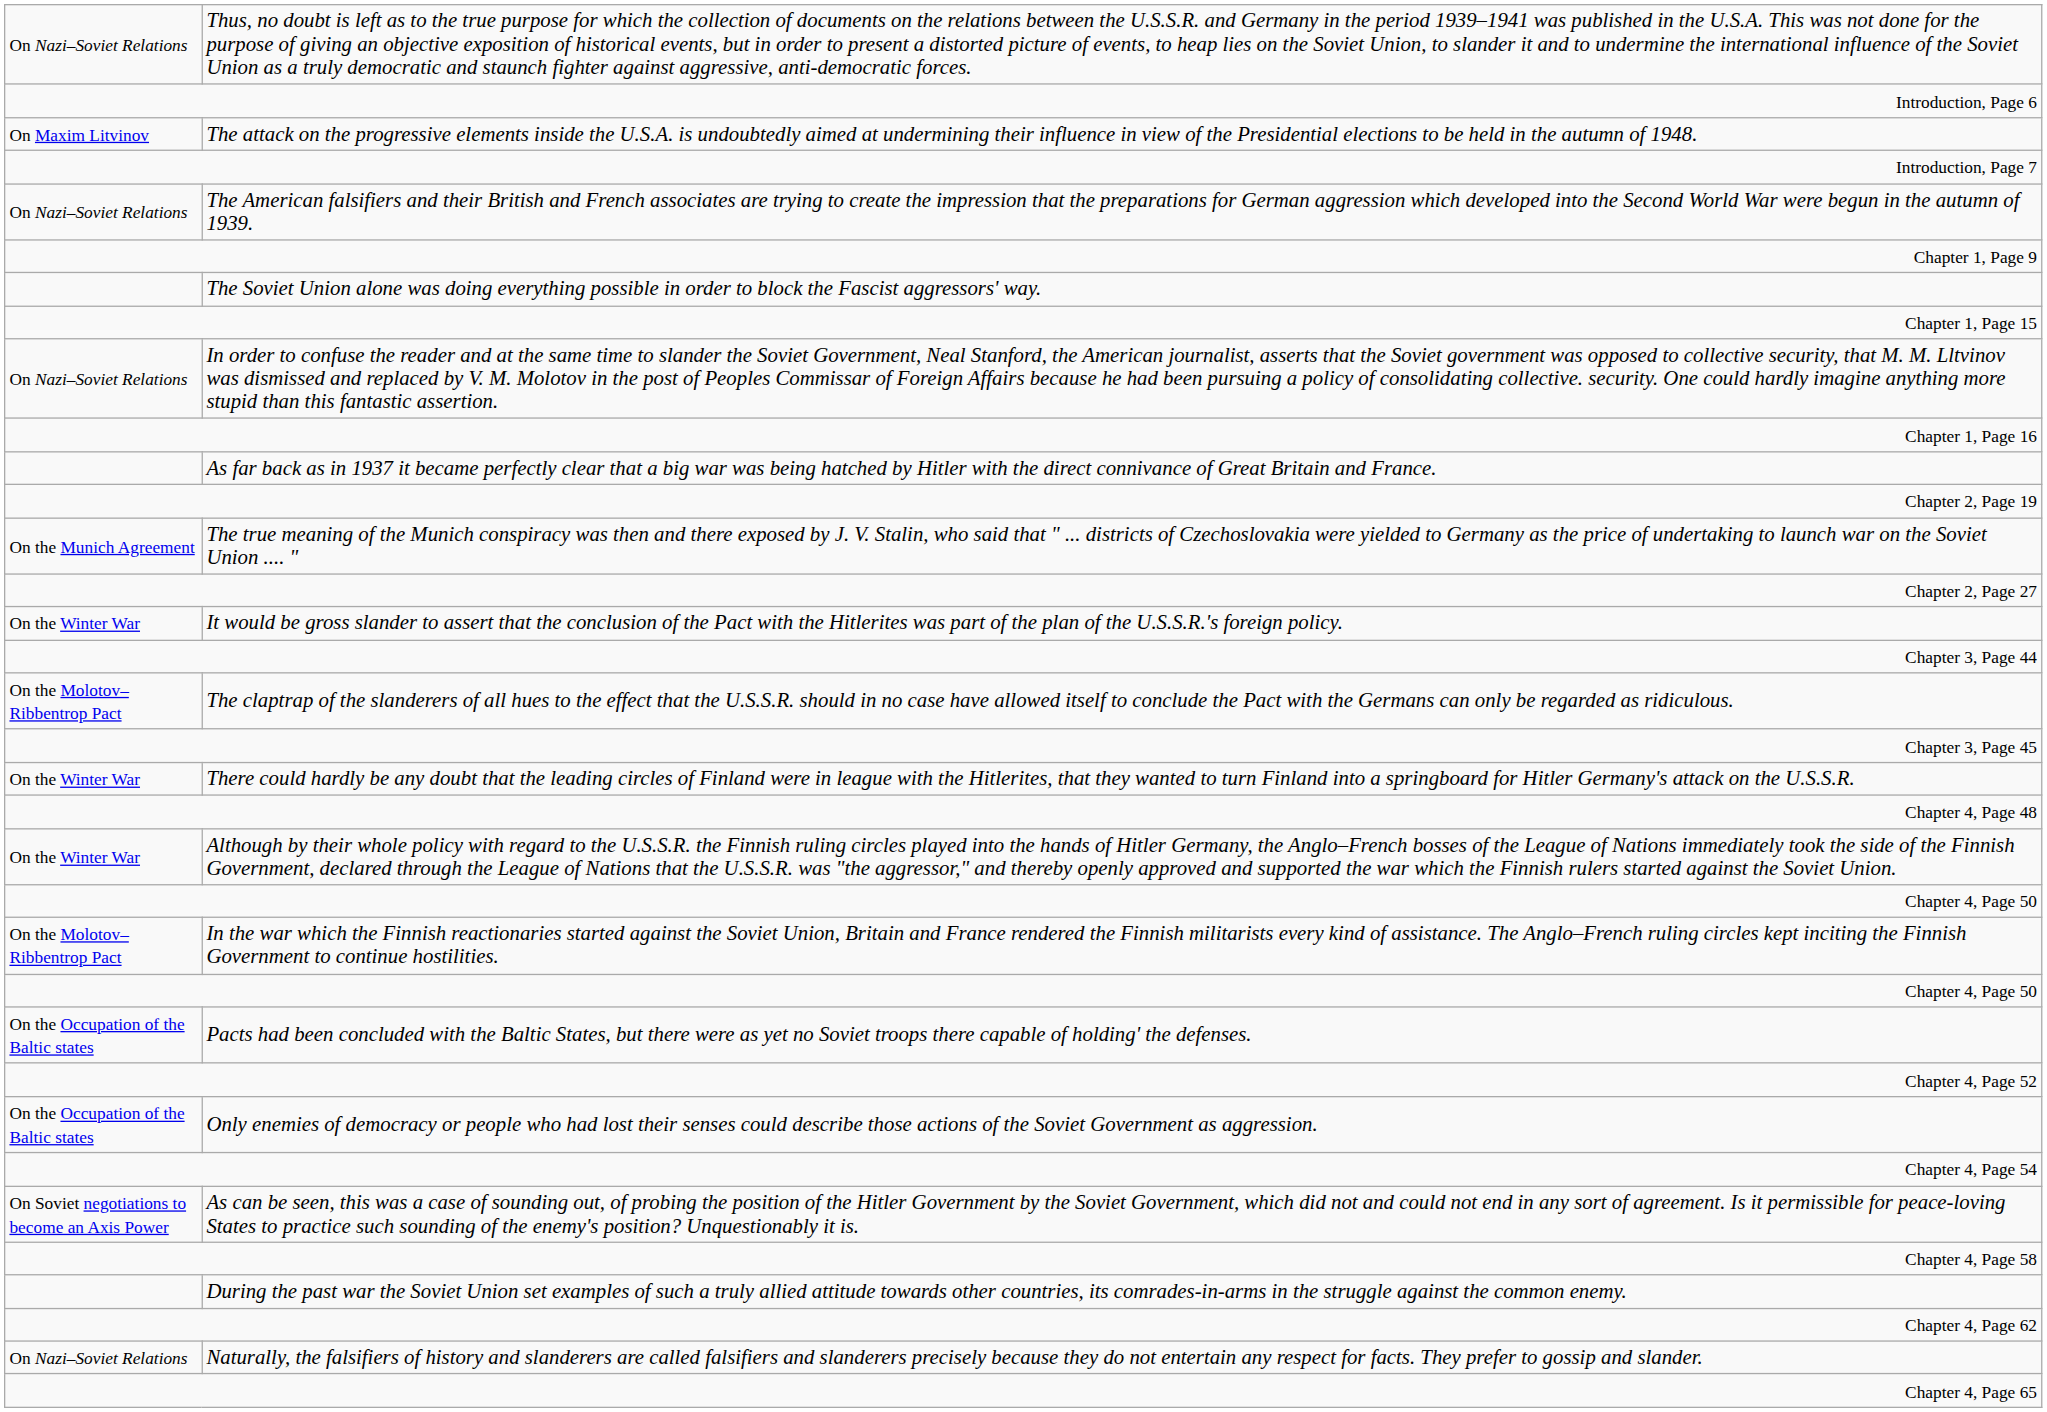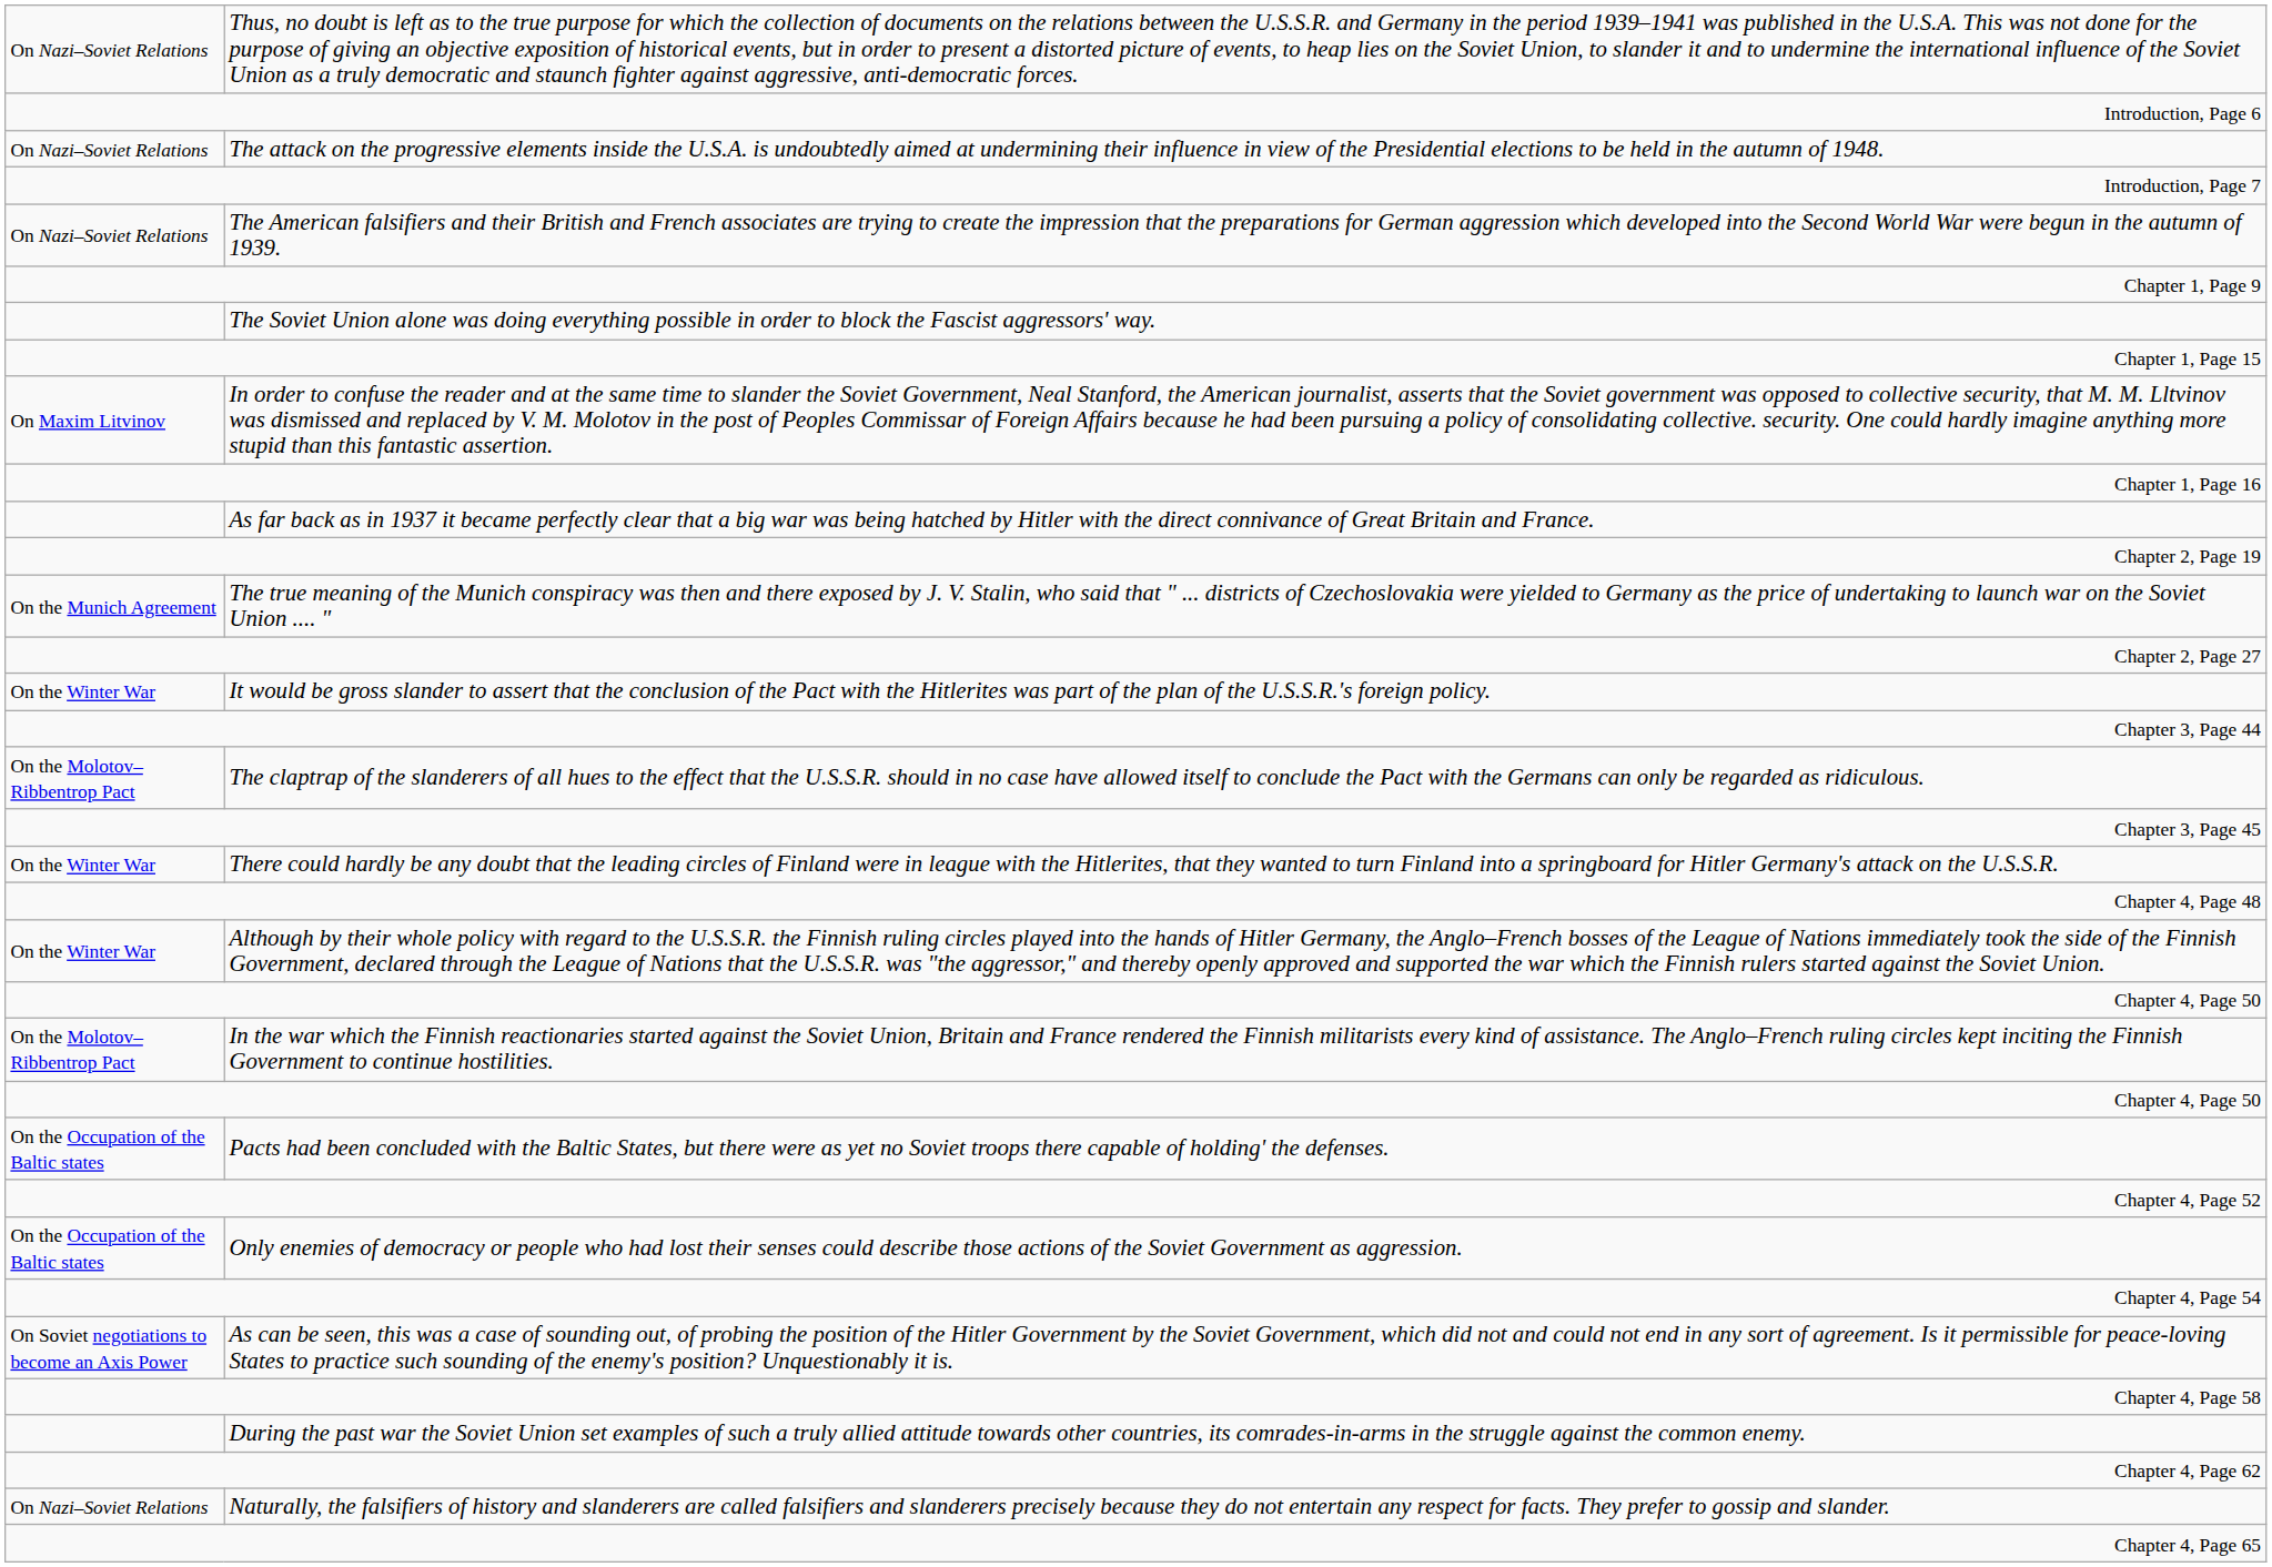row 3 | column 1: On Maxim Litvinov -> On Nazi–Soviet Relations
row 9 | column 1: On Nazi–Soviet Relations -> On Maxim Litvinov
